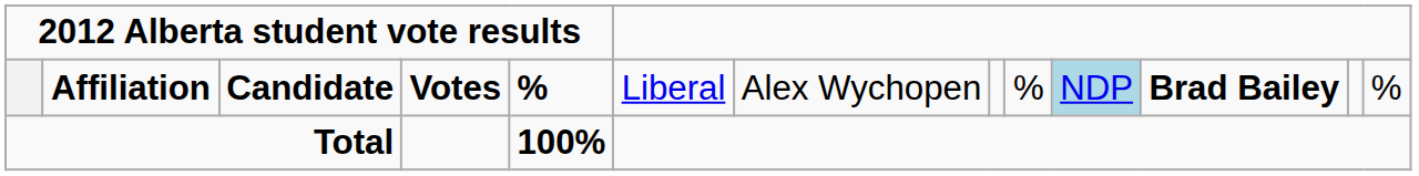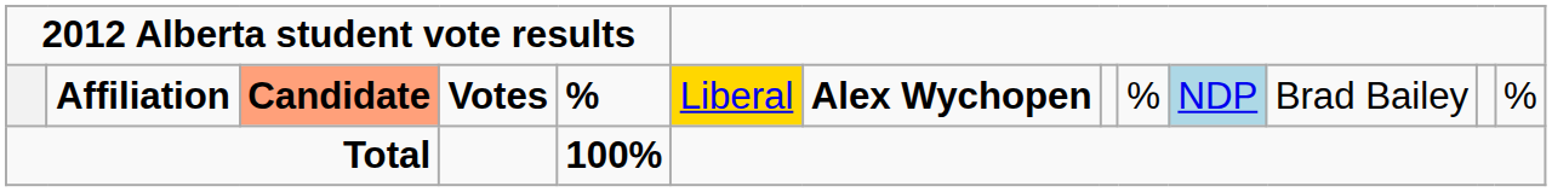row 2 | column 3: no background -> lightsalmon background
row 2 | column 6: no background -> gold background
row 2 | column 7: normal -> bold
row 2 | column 11: bold -> normal
